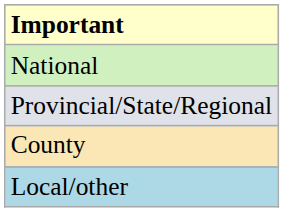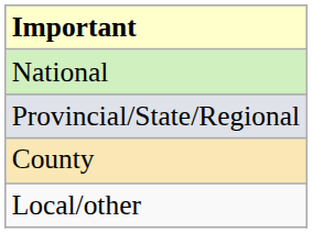row 5 | column 1: lightblue background -> no background
